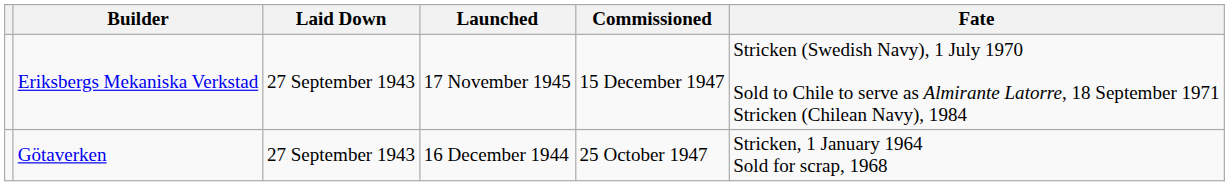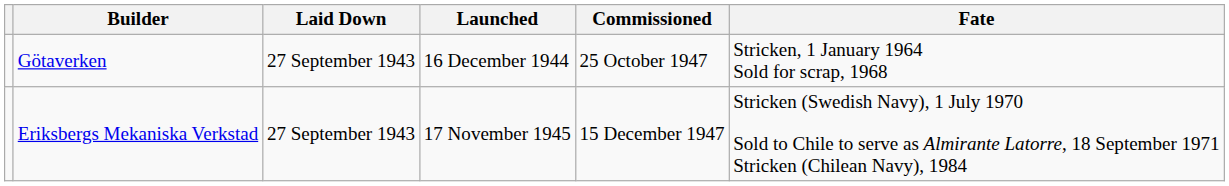rows swapped: Götaverken <-> Eriksbergs Mekaniska Verkstad
